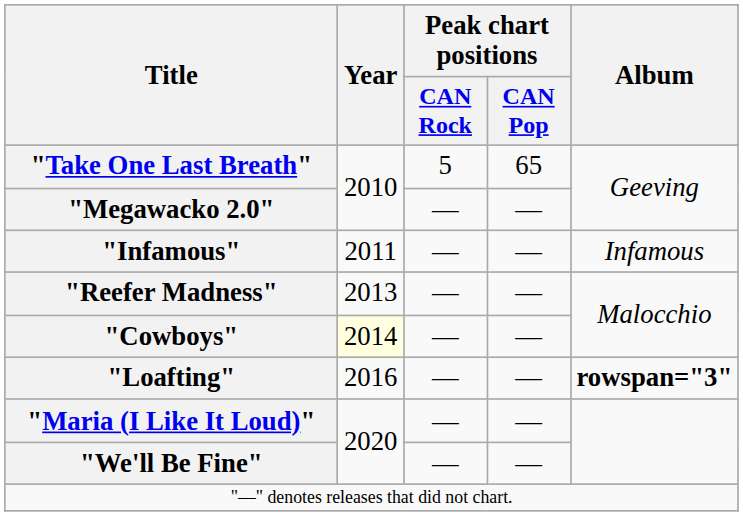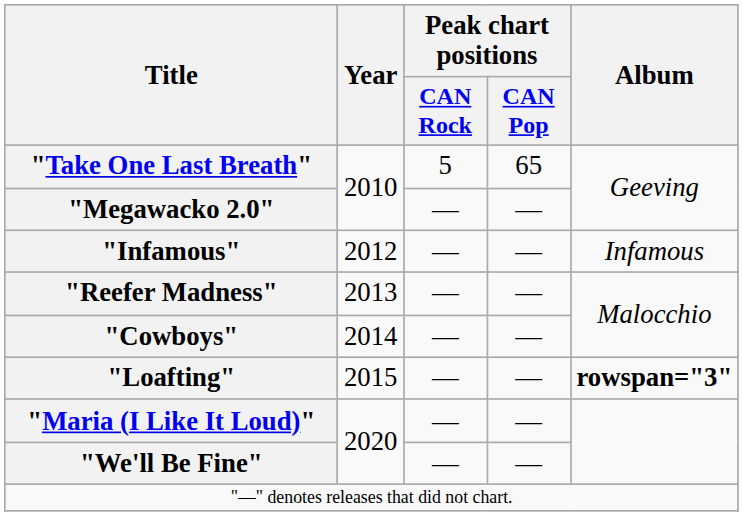"Infamous" | Year: 2011 -> 2012
"Cowboys" | Year: lightyellow background -> no background
"Loafting" | Year: 2016 -> 2015
